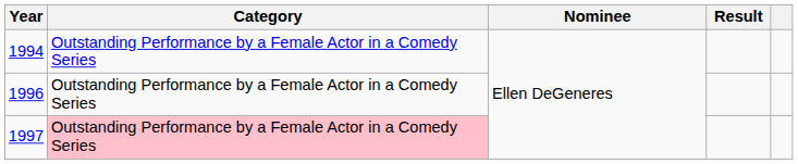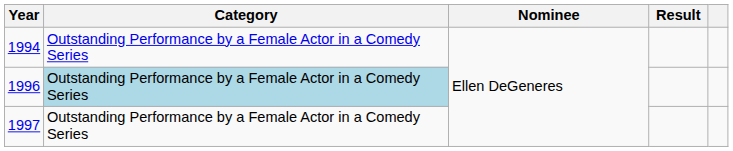1996 | Category: no background -> lightblue background
1997 | Category: pink background -> no background
